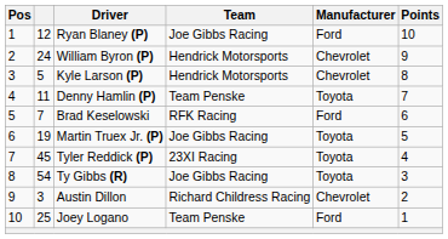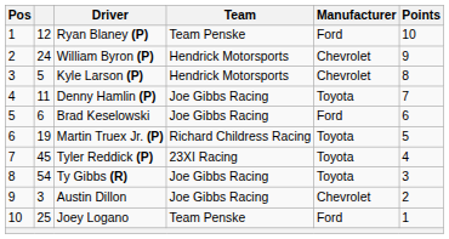Ryan Blaney (P) | Team: Joe Gibbs Racing -> Team Penske
Denny Hamlin (P) | Team: Team Penske -> Joe Gibbs Racing
Brad Keselowski | column 2: 7 -> 6
Brad Keselowski | Team: RFK Racing -> Joe Gibbs Racing
Martin Truex Jr. (P) | Team: Joe Gibbs Racing -> Richard Childress Racing
Austin Dillon | Team: Richard Childress Racing -> Joe Gibbs Racing
